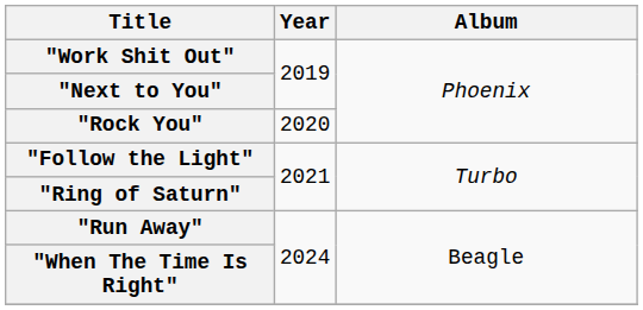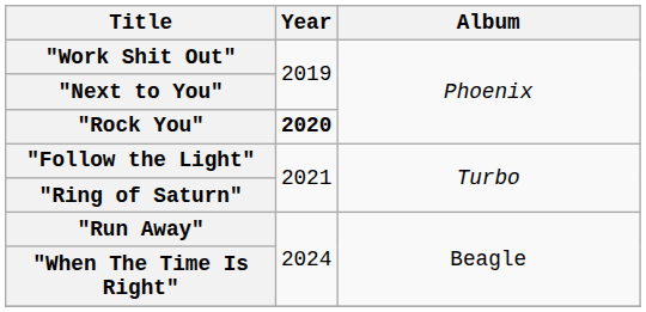"Rock You" | Year: normal -> bold
